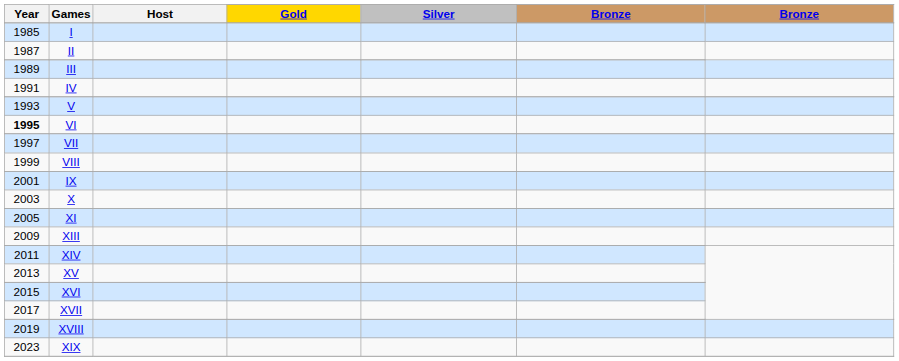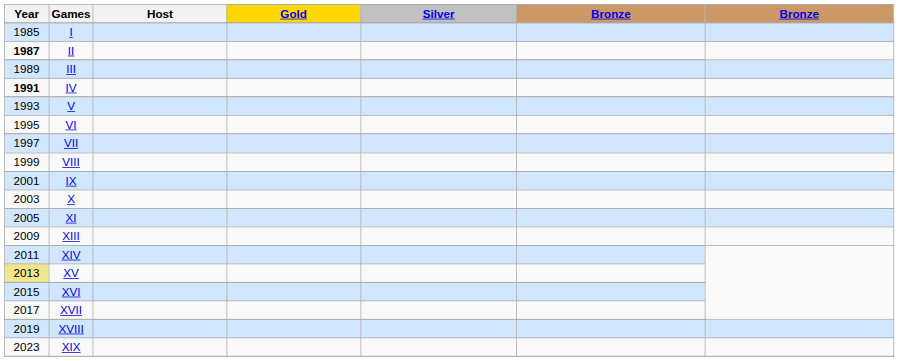II | Year: normal -> bold
IV | Year: normal -> bold
VI | Year: bold -> normal
XV | Year: no background -> khaki background
